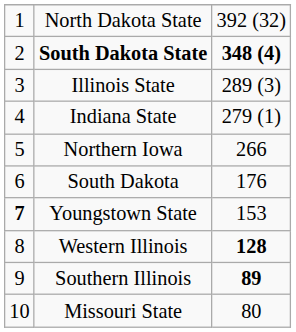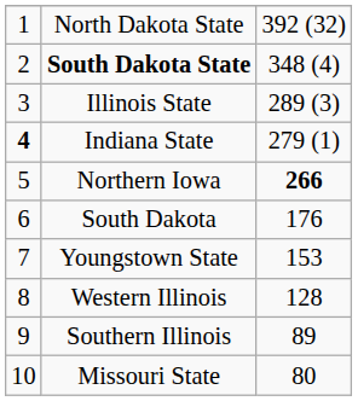South Dakota State | column 3: bold -> normal
Indiana State | column 1: normal -> bold
Northern Iowa | column 3: normal -> bold
Youngstown State | column 1: bold -> normal
Western Illinois | column 3: bold -> normal
Southern Illinois | column 3: bold -> normal
